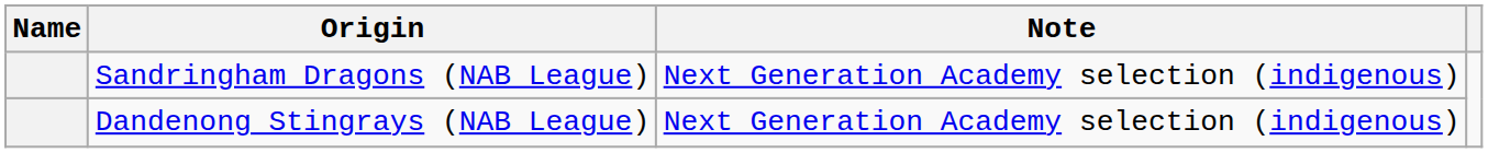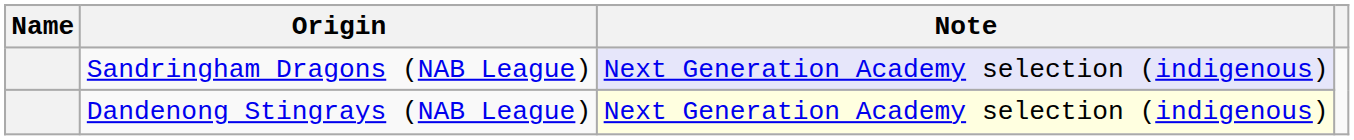Sandringham Dragons (NAB League) | Note: no background -> lavender background
Dandenong Stingrays (NAB League) | Note: no background -> lightyellow background
